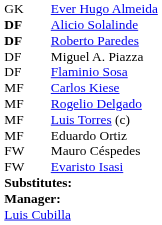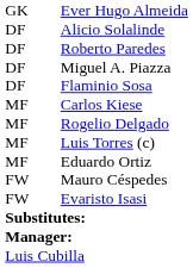Alicio Solalinde | column 1: bold -> normal
Roberto Paredes | column 1: bold -> normal
